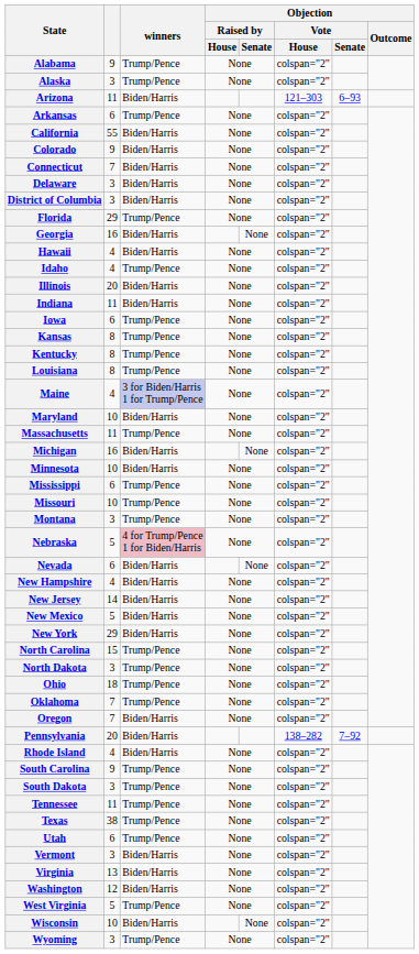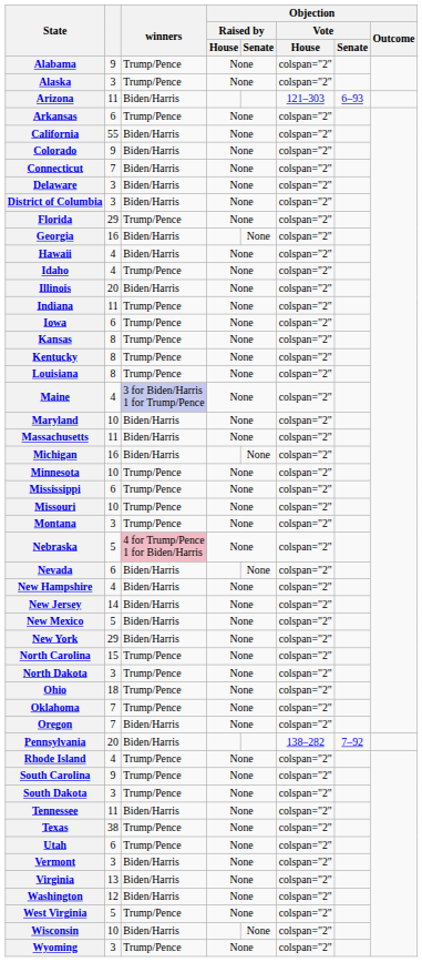Indiana | winners: Biden/Harris -> Trump/Pence
Massachusetts | winners: Trump/Pence -> Biden/Harris
Minnesota | winners: Biden/Harris -> Trump/Pence
Rhode Island | winners: Biden/Harris -> Trump/Pence
Tennessee | winners: Trump/Pence -> Biden/Harris
